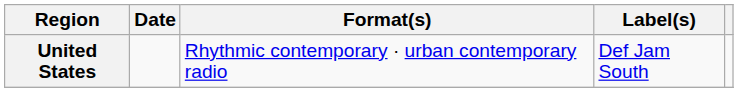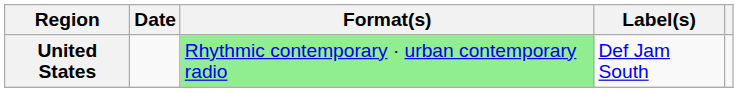United States | Format(s): no background -> lightgreen background
